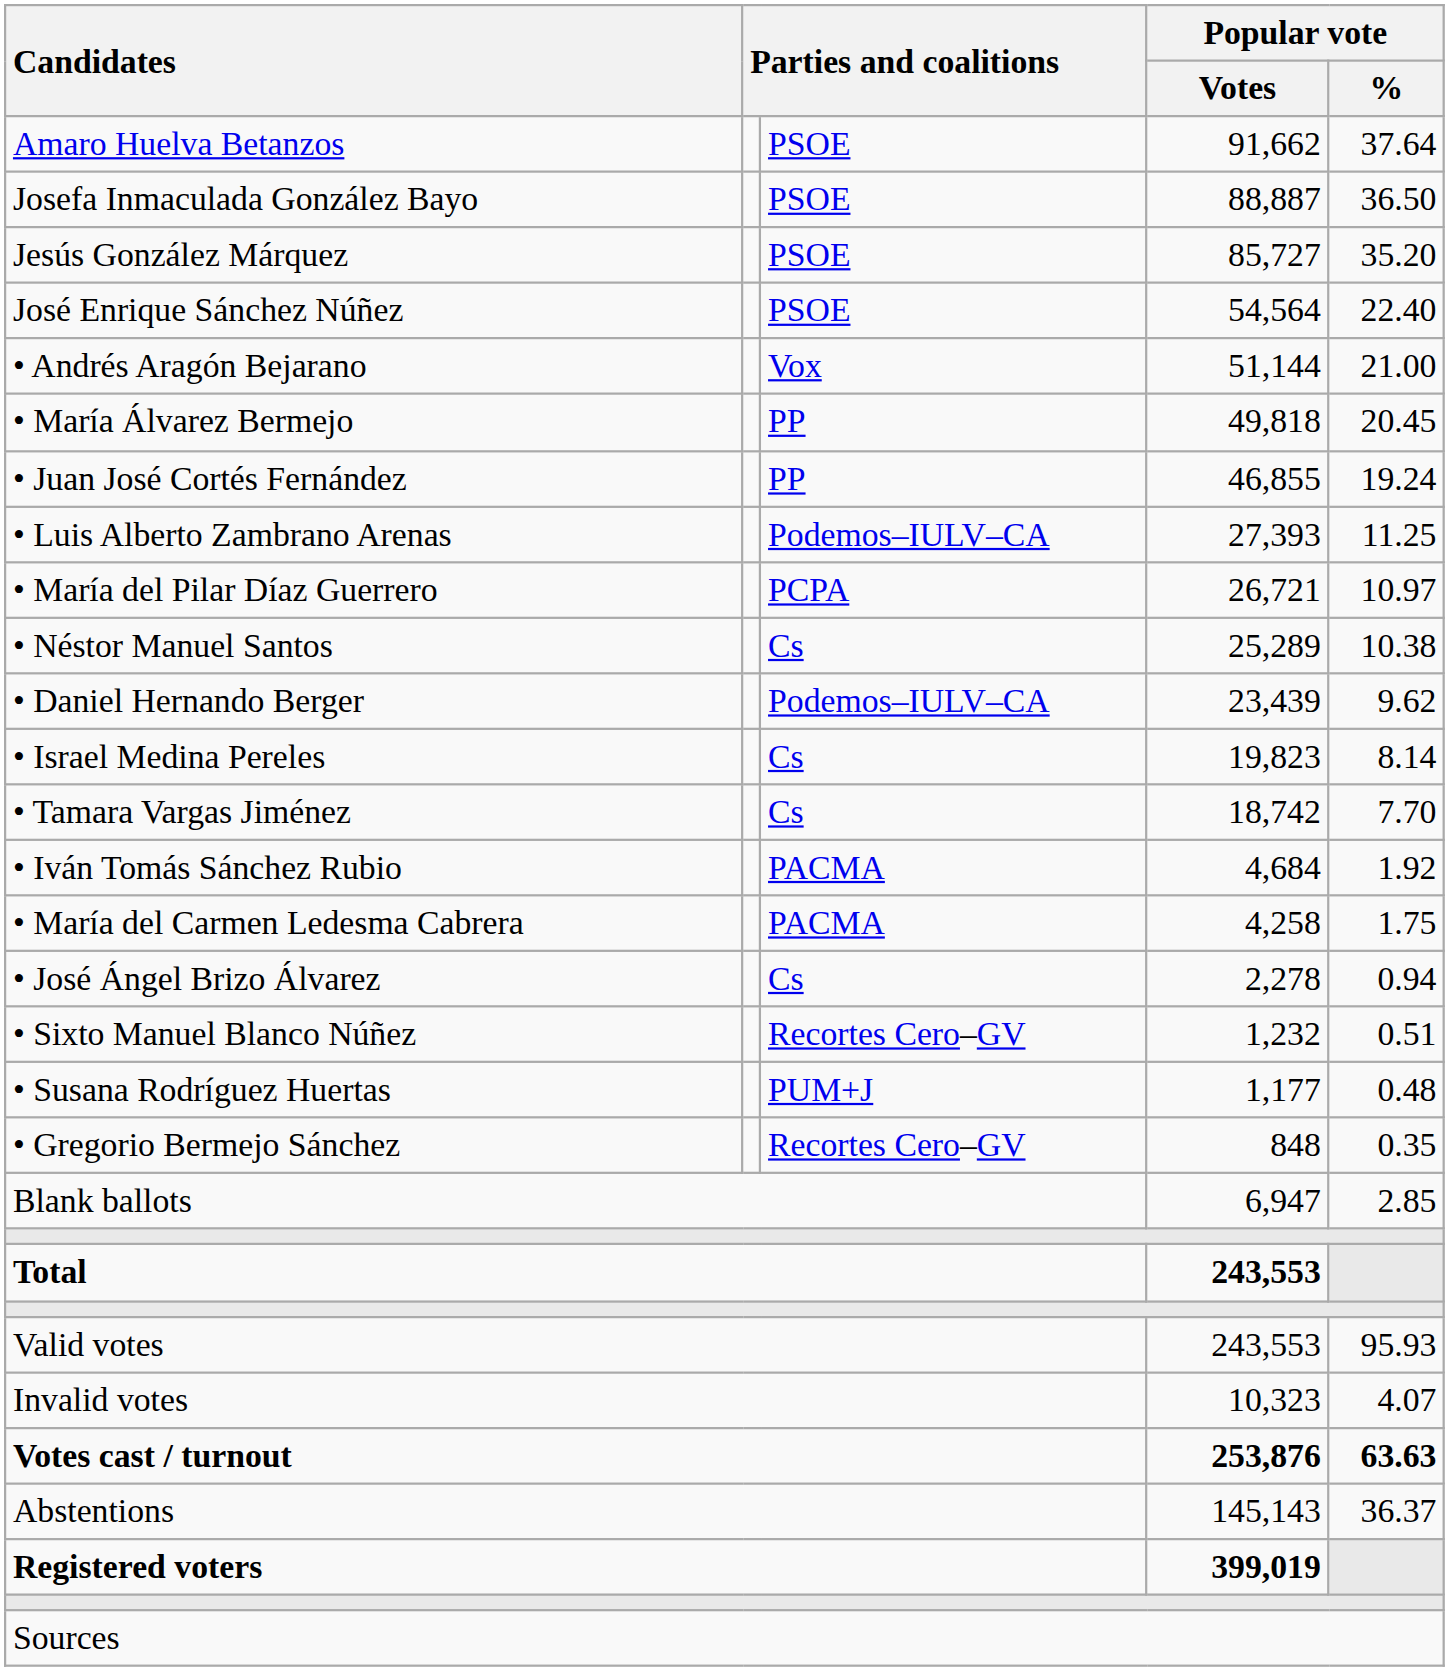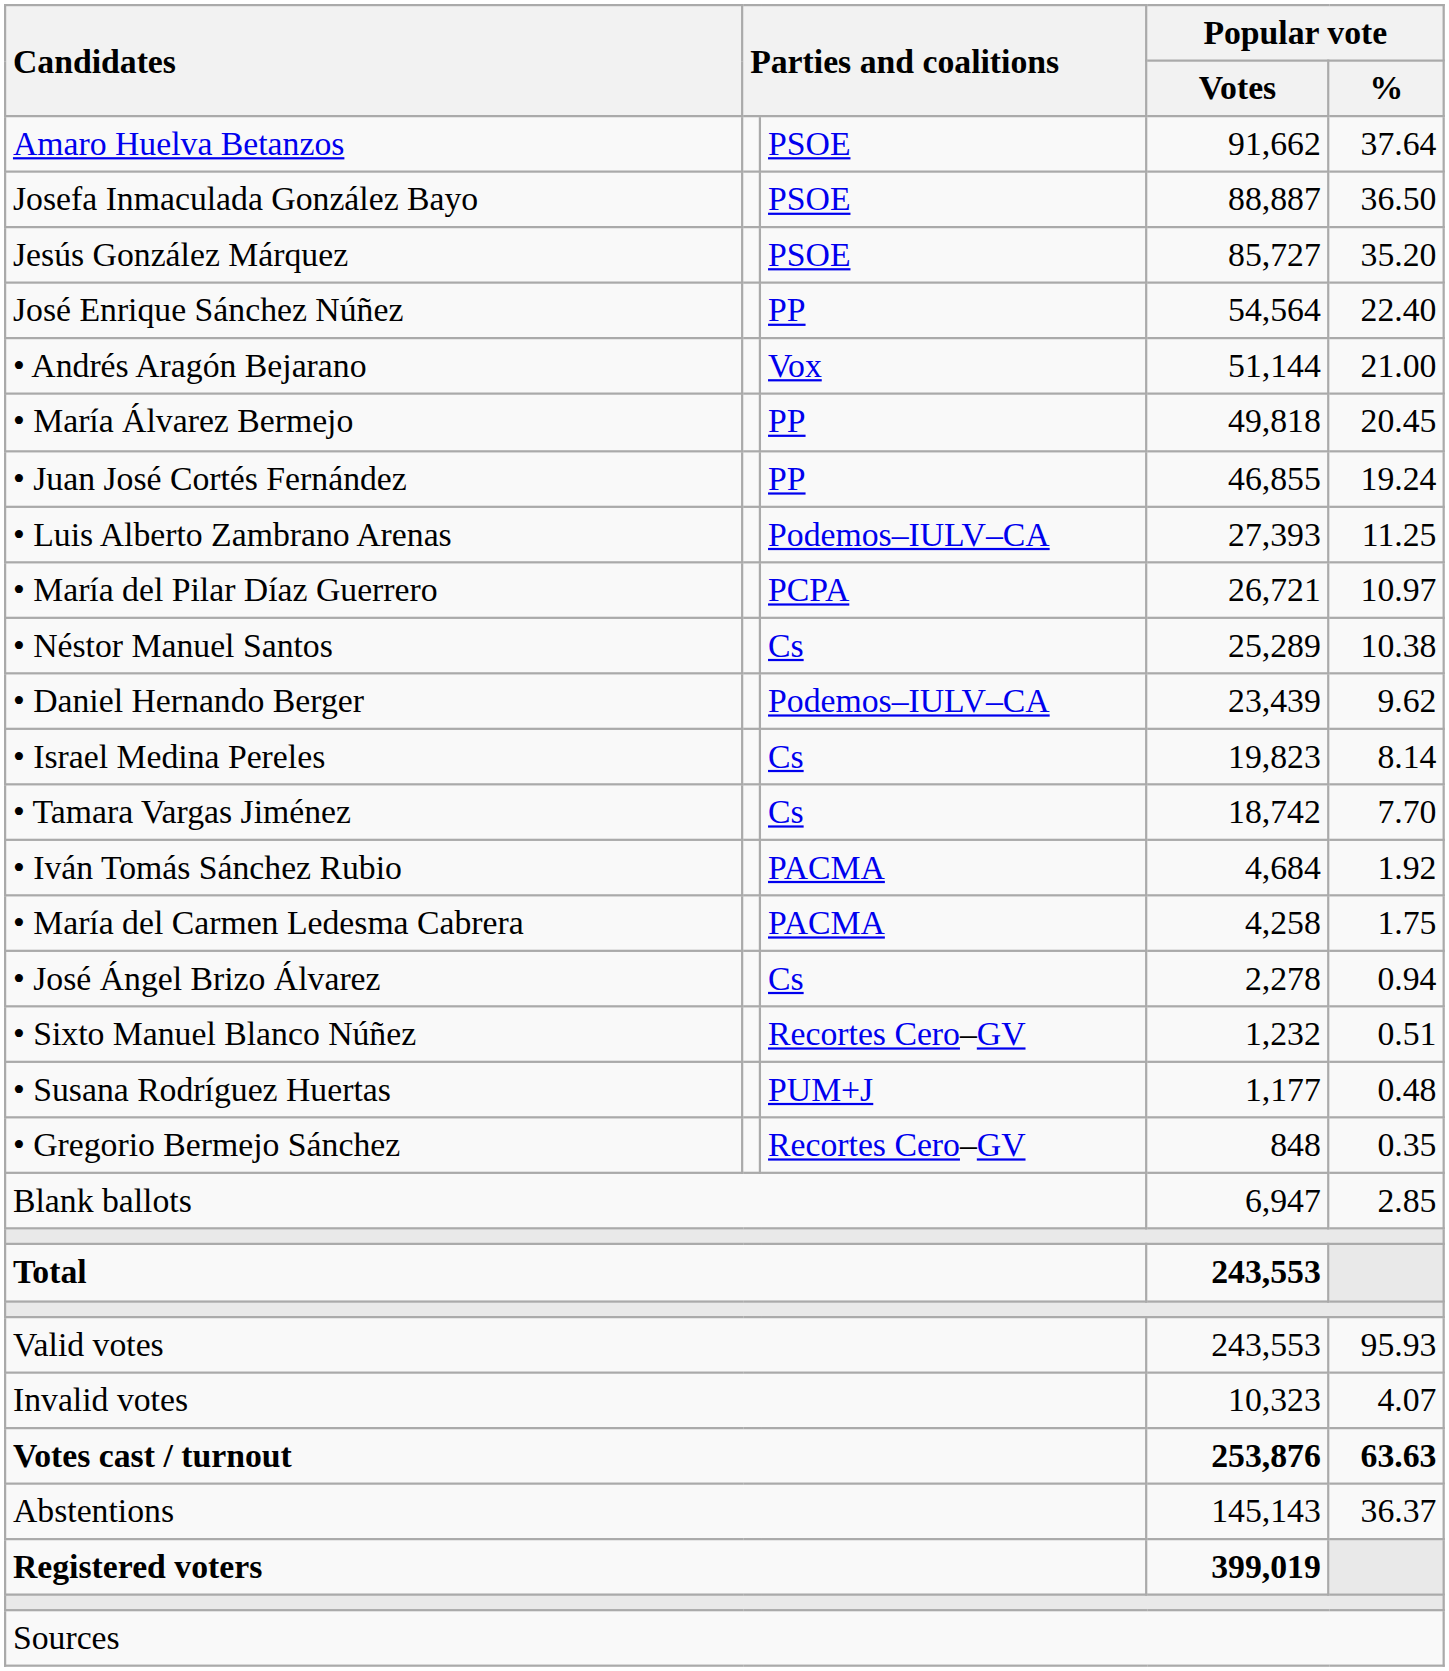José Enrique Sánchez Núñez | column 3: PSOE -> PP
